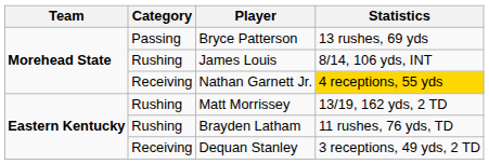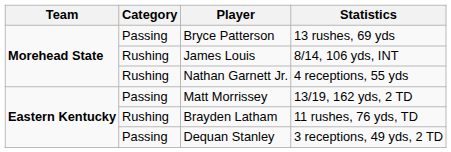Nathan Garnett Jr. | Category: Receiving -> Rushing
Nathan Garnett Jr. | Statistics: gold background -> no background
Matt Morrissey | Category: Rushing -> Passing
Dequan Stanley | Category: Receiving -> Passing
